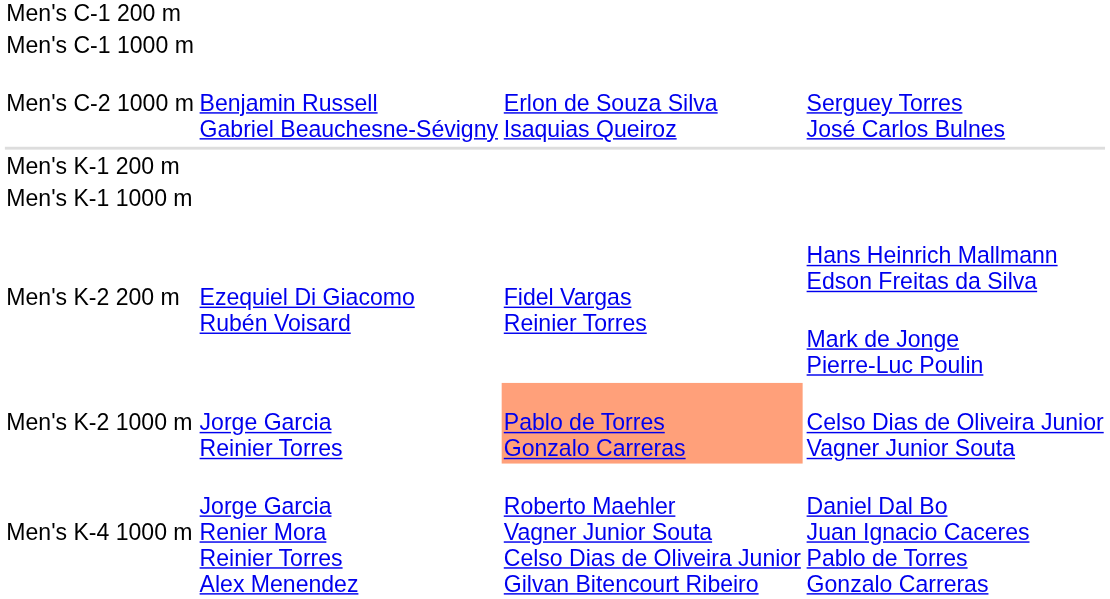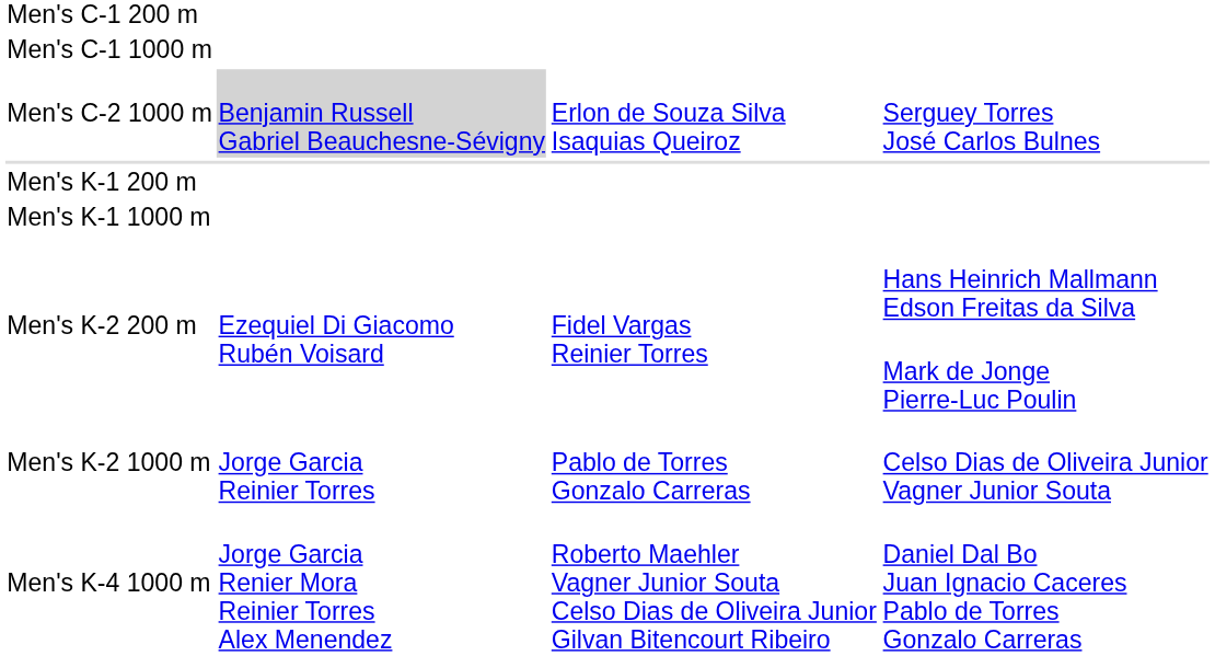Men's C-2 1000 m | column 2: no background -> lightgrey background
Men's K-2 1000 m | column 3: lightsalmon background -> no background
